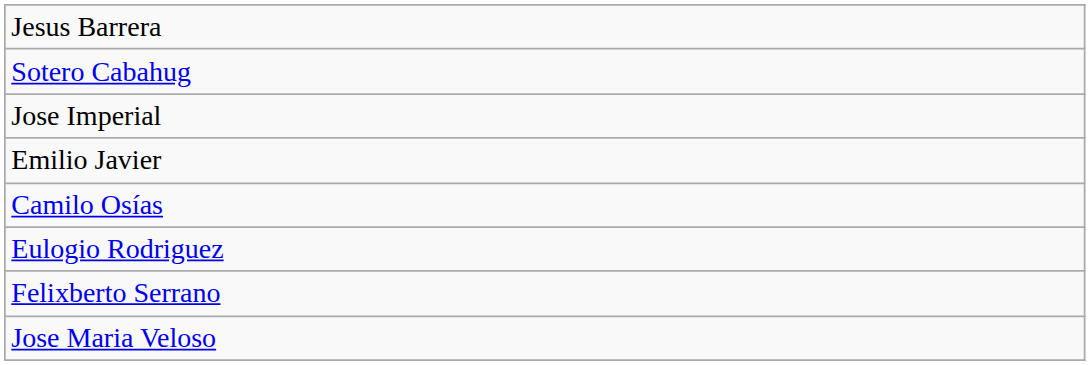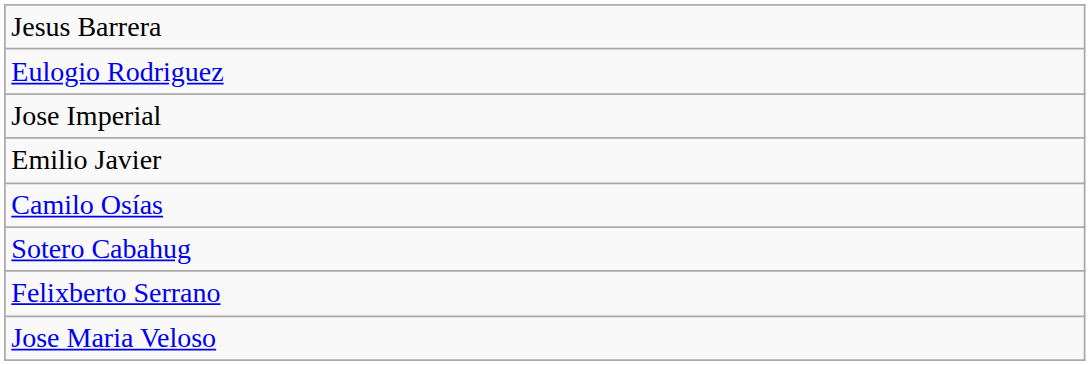row 2 | column 1: Sotero Cabahug -> Eulogio Rodriguez
row 6 | column 1: Eulogio Rodriguez -> Sotero Cabahug
